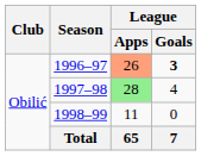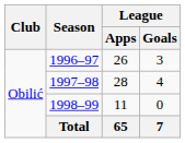1996–97 | League / Apps: lightsalmon background -> no background
1996–97 | League / Goals: bold -> normal
1997–98 | League / Apps: lightgreen background -> no background
